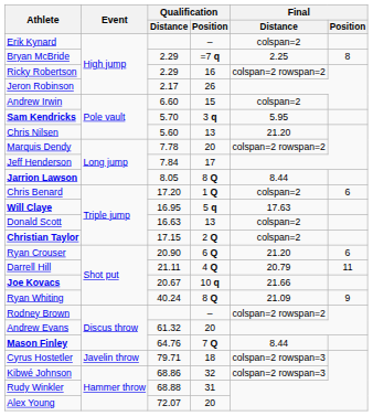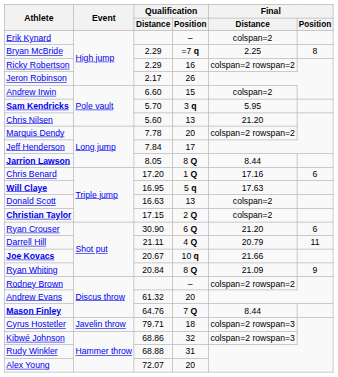Chris Benard | Final / Distance: colspan=2 -> 17.16
Ryan Crouser | Qualification / Distance: 20.90 -> 30.90
Ryan Whiting | Qualification / Distance: 40.24 -> 20.84
